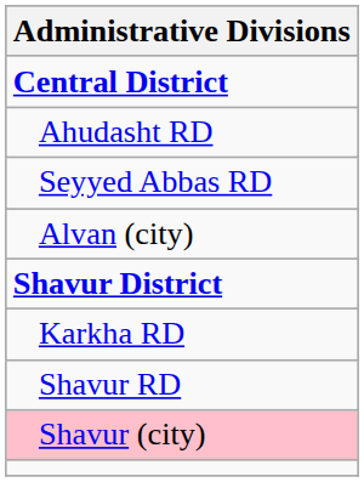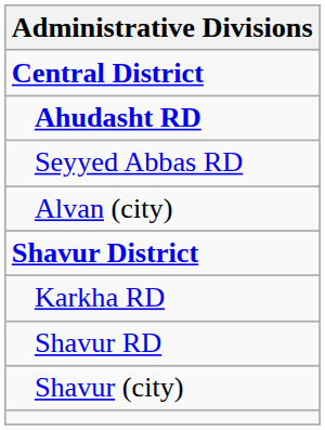Ahudasht RD | Administrative Divisions / Central District: normal -> bold
Shavur (city) | Administrative Divisions / Central District: pink background -> no background
